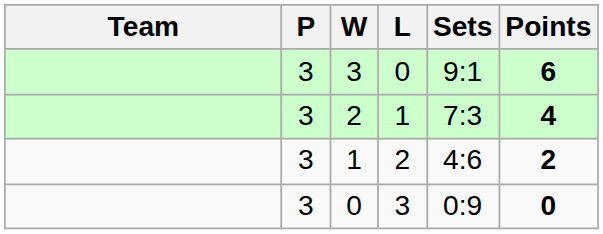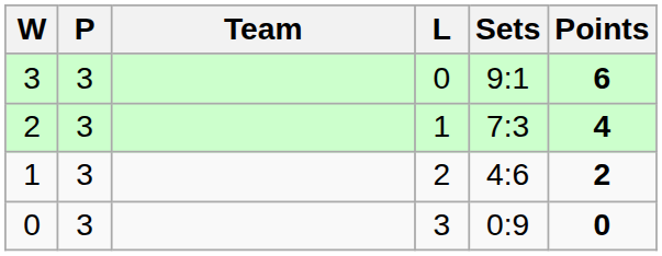columns swapped: Team <-> W
